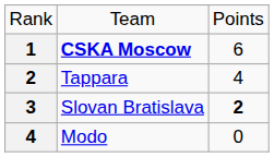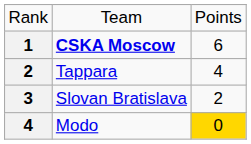Slovan Bratislava | column 3: bold -> normal
Modo | column 3: no background -> gold background
